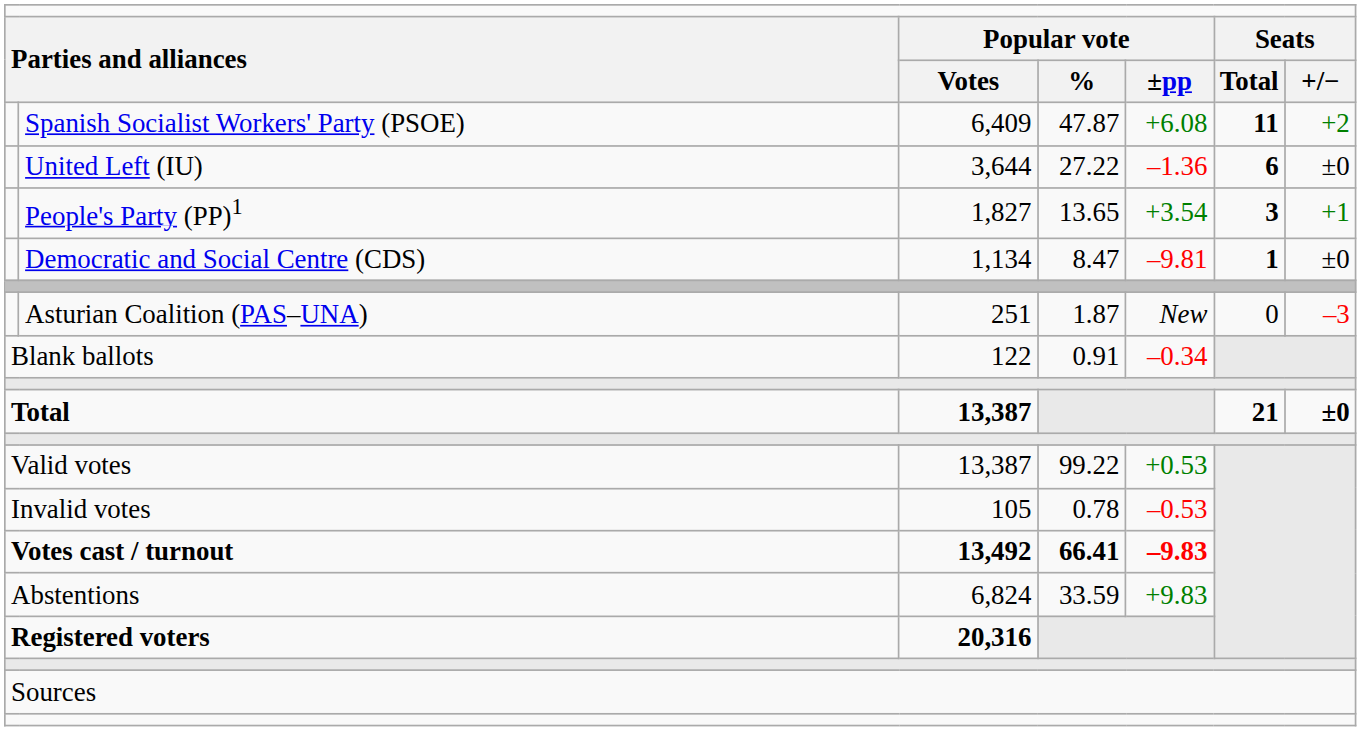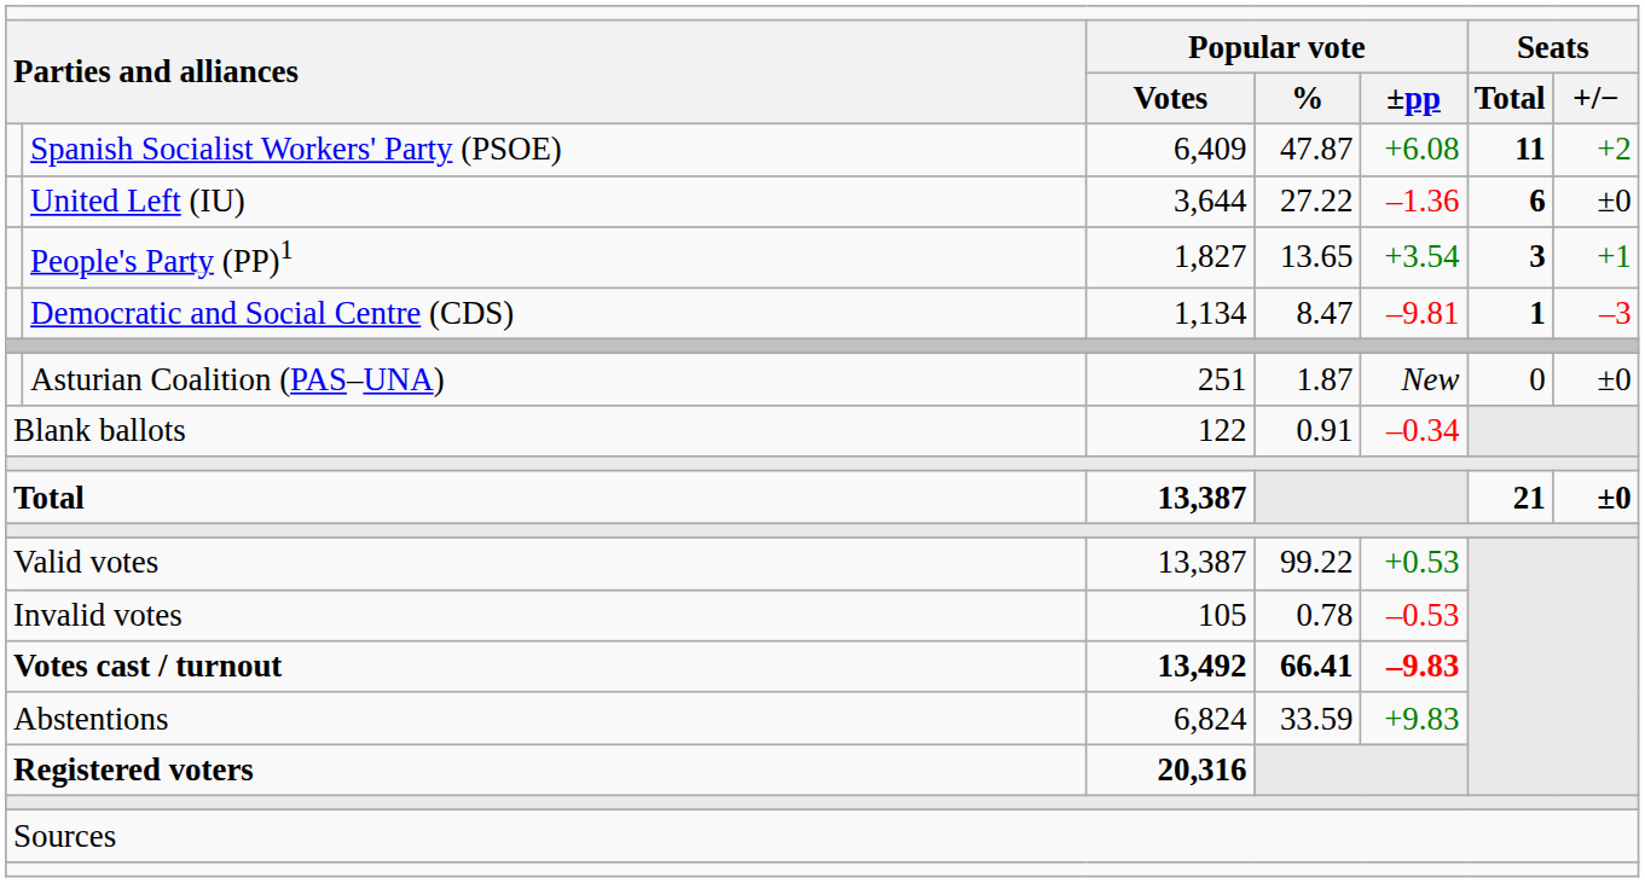Democratic and Social Centre (CDS) | column 7: ±0 -> –3
Asturian Coalition (PAS–UNA) | column 7: –3 -> ±0
